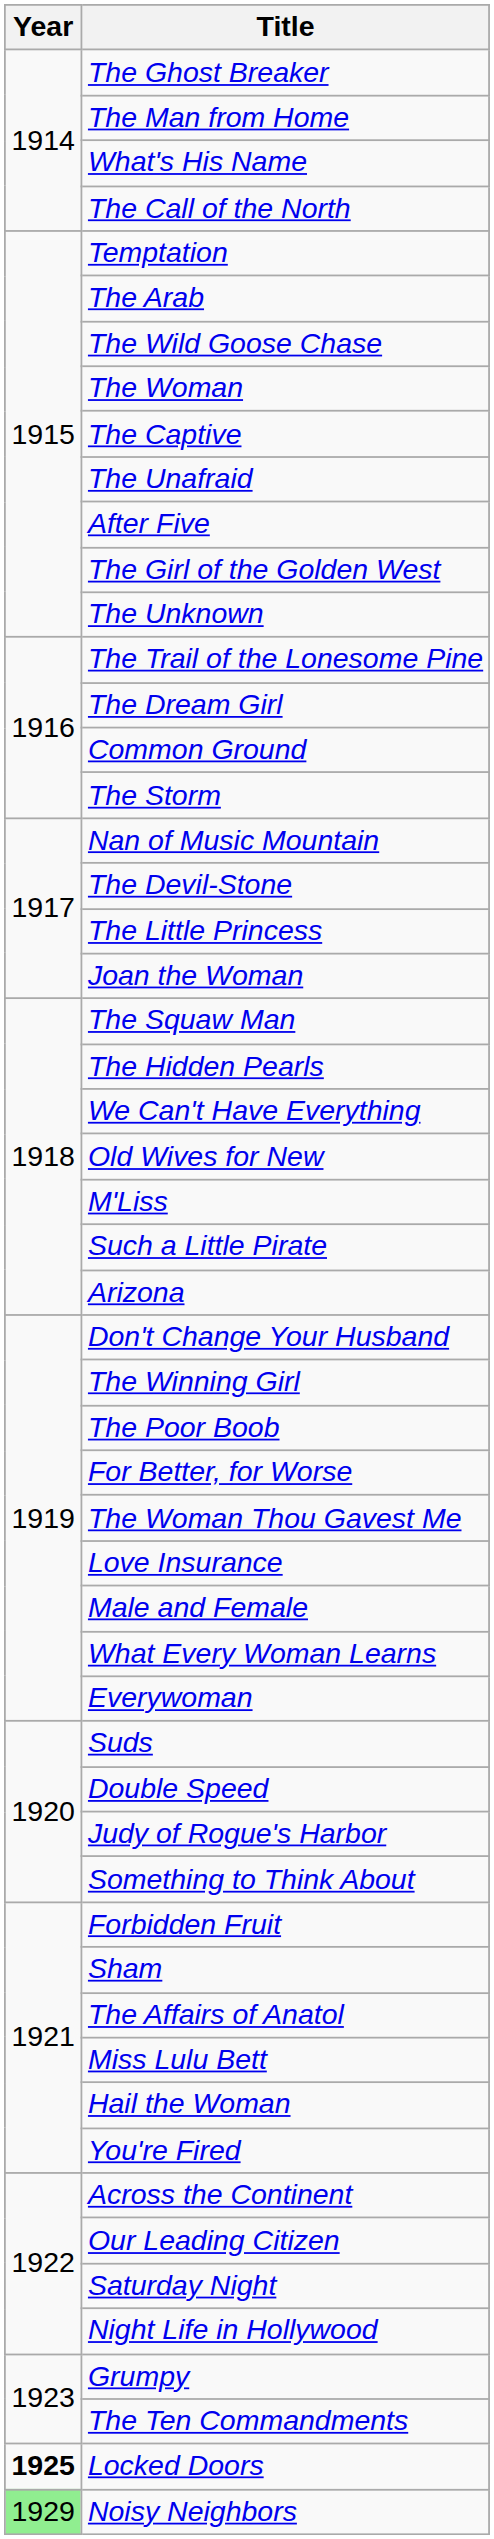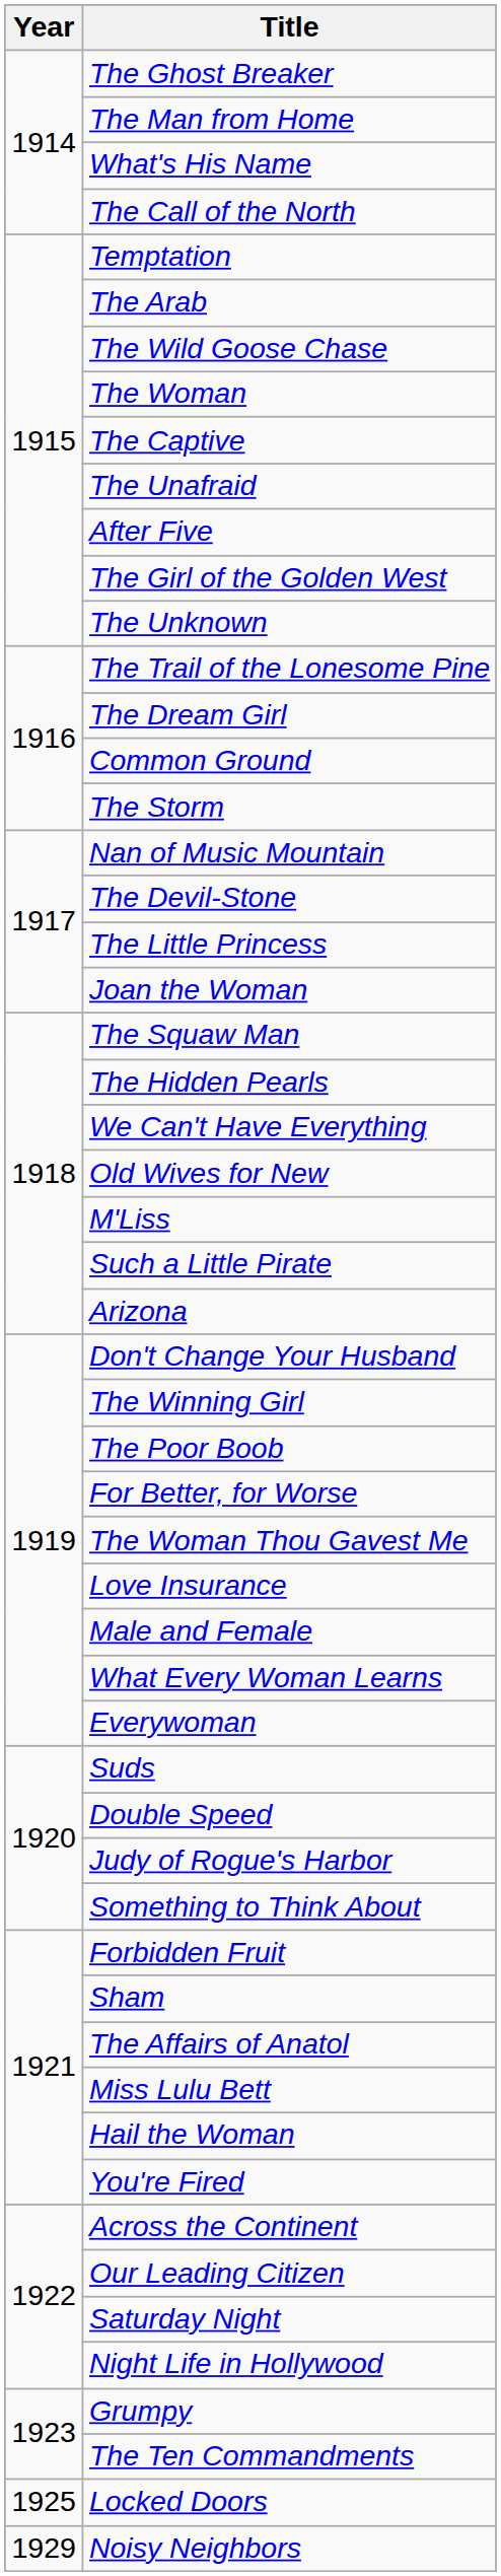Locked Doors | Year: bold -> normal
Noisy Neighbors | Year: lightgreen background -> no background
